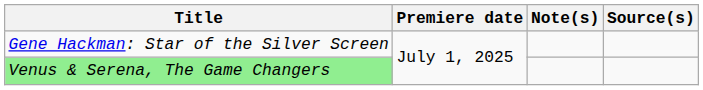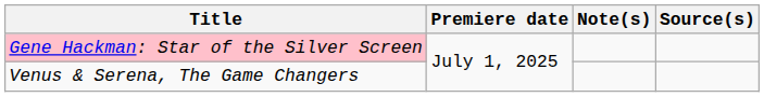Gene Hackman: Star of the Silver Screen | Title: no background -> pink background
Venus & Serena, The Game Changers | Title: lightgreen background -> no background
